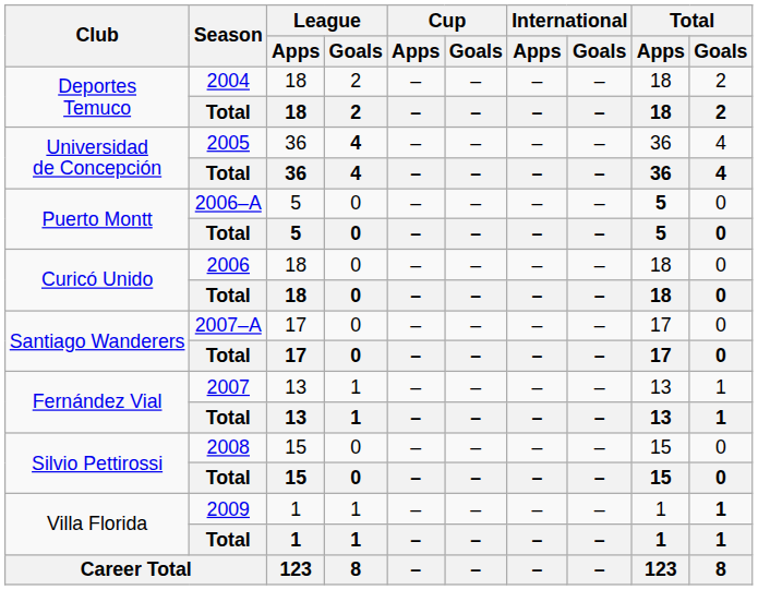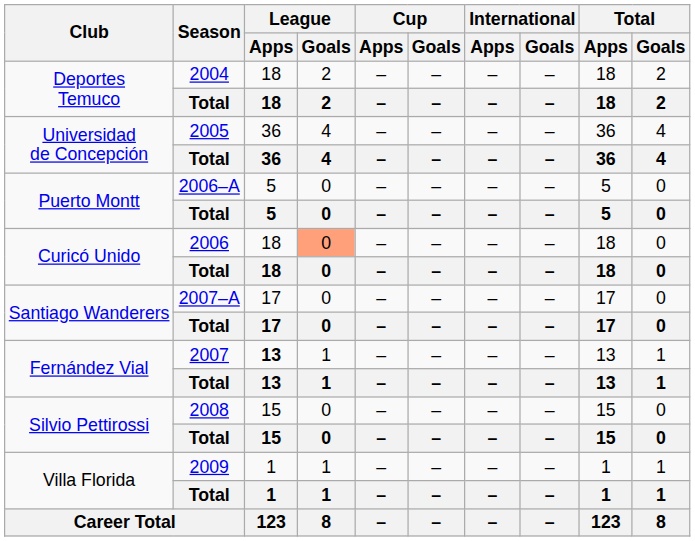Universidad de Concepción / 2005 | League / Goals: bold -> normal
Puerto Montt / 2006–A | Total / Apps: bold -> normal
Curicó Unido / 2006 | League / Goals: no background -> lightsalmon background
Fernández Vial / 2007 | League / Apps: normal -> bold
Villa Florida / 2009 | Total / Goals: bold -> normal
